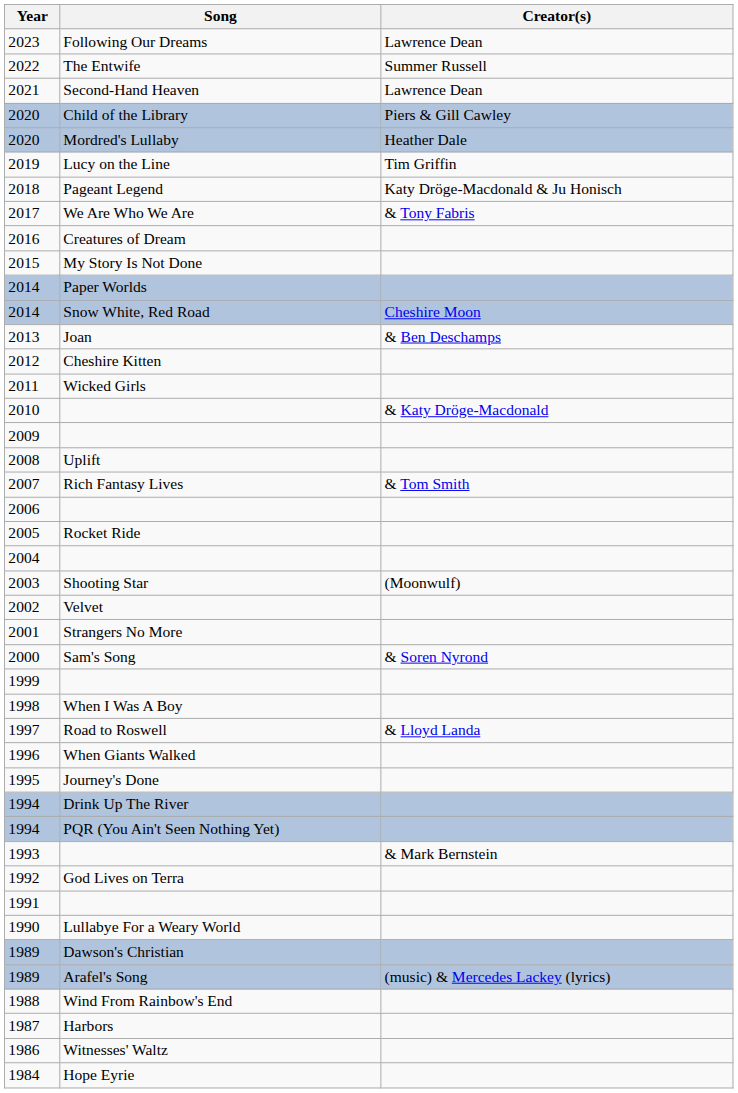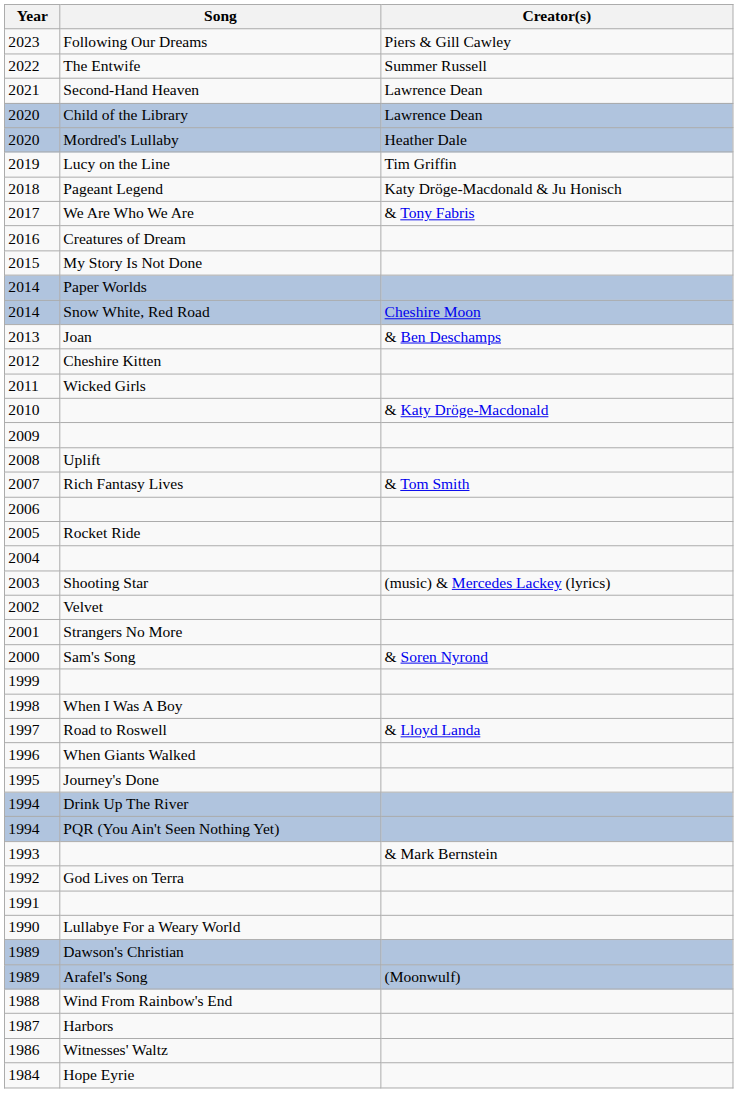2023 | Creator(s): Lawrence Dean -> Piers & Gill Cawley
2020 / Child of the Library | Creator(s): Piers & Gill Cawley -> Lawrence Dean
2003 | Creator(s): (Moonwulf) -> (music) & Mercedes Lackey (lyrics)
1989 / Arafel's Song | Creator(s): (music) & Mercedes Lackey (lyrics) -> (Moonwulf)
